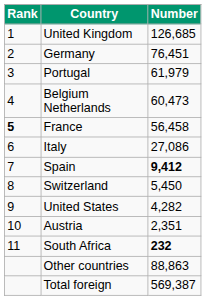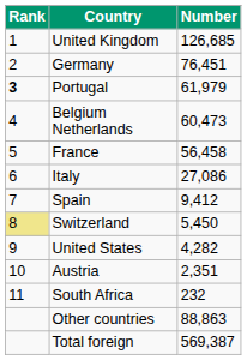Portugal | Rank: normal -> bold
France | Rank: bold -> normal
Spain | Number: bold -> normal
Switzerland | Rank: no background -> khaki background
South Africa | Number: bold -> normal
